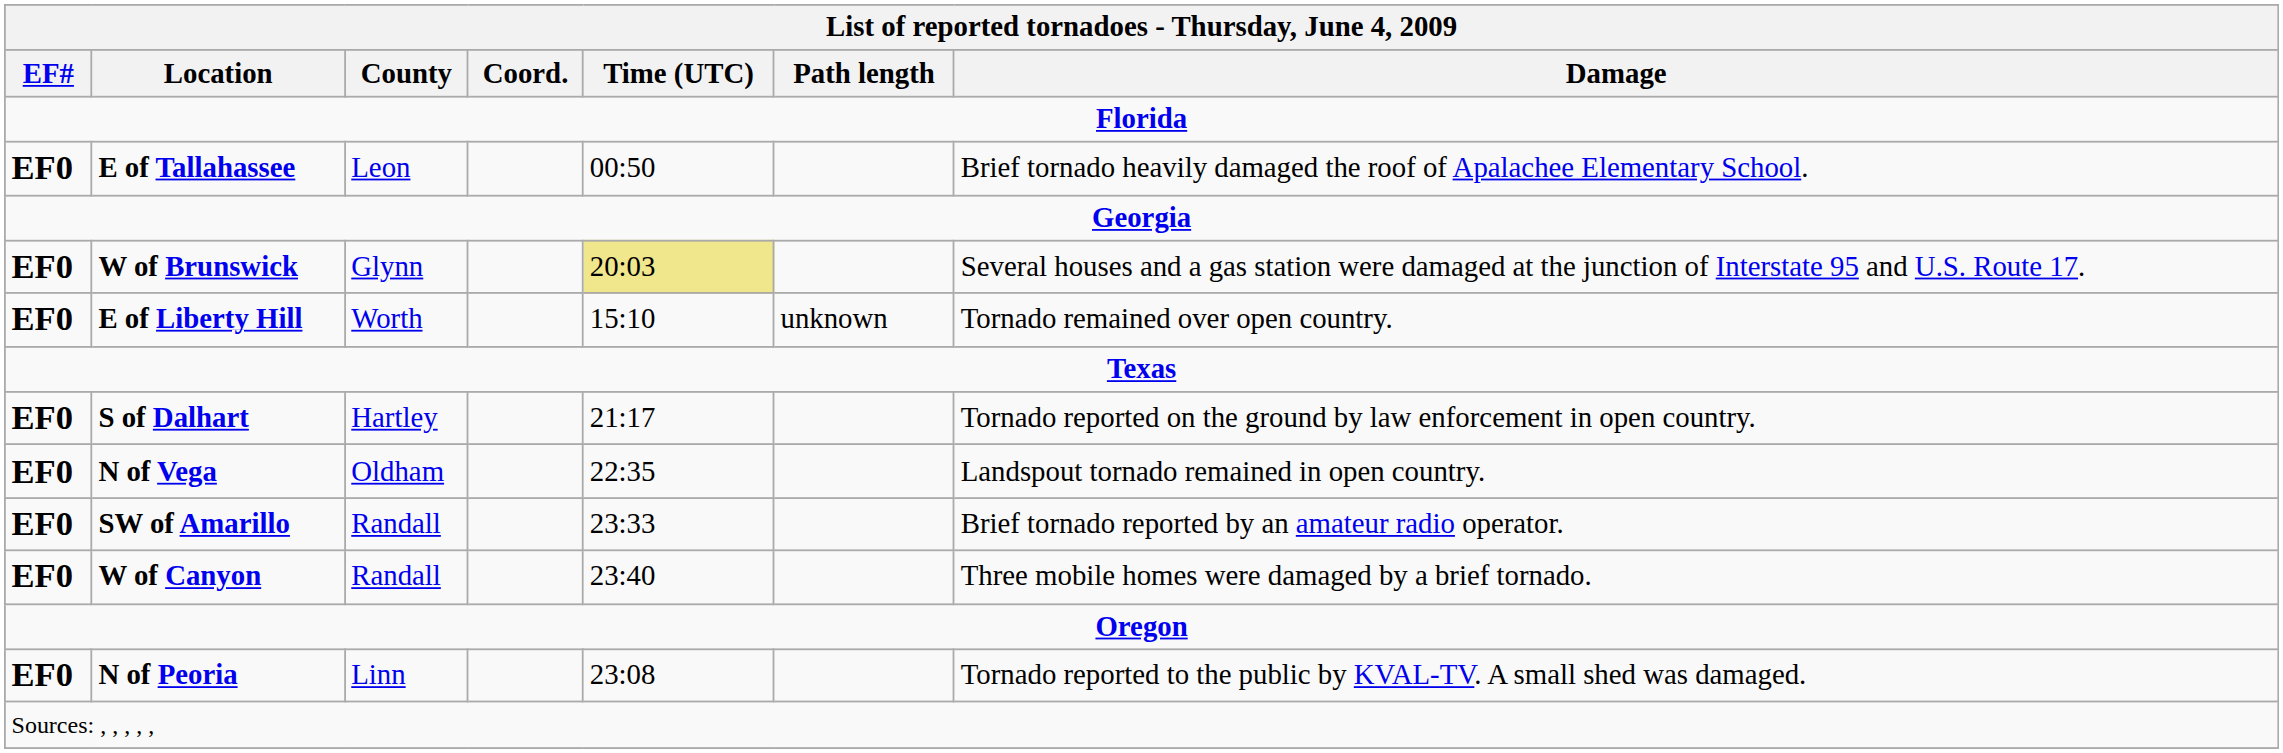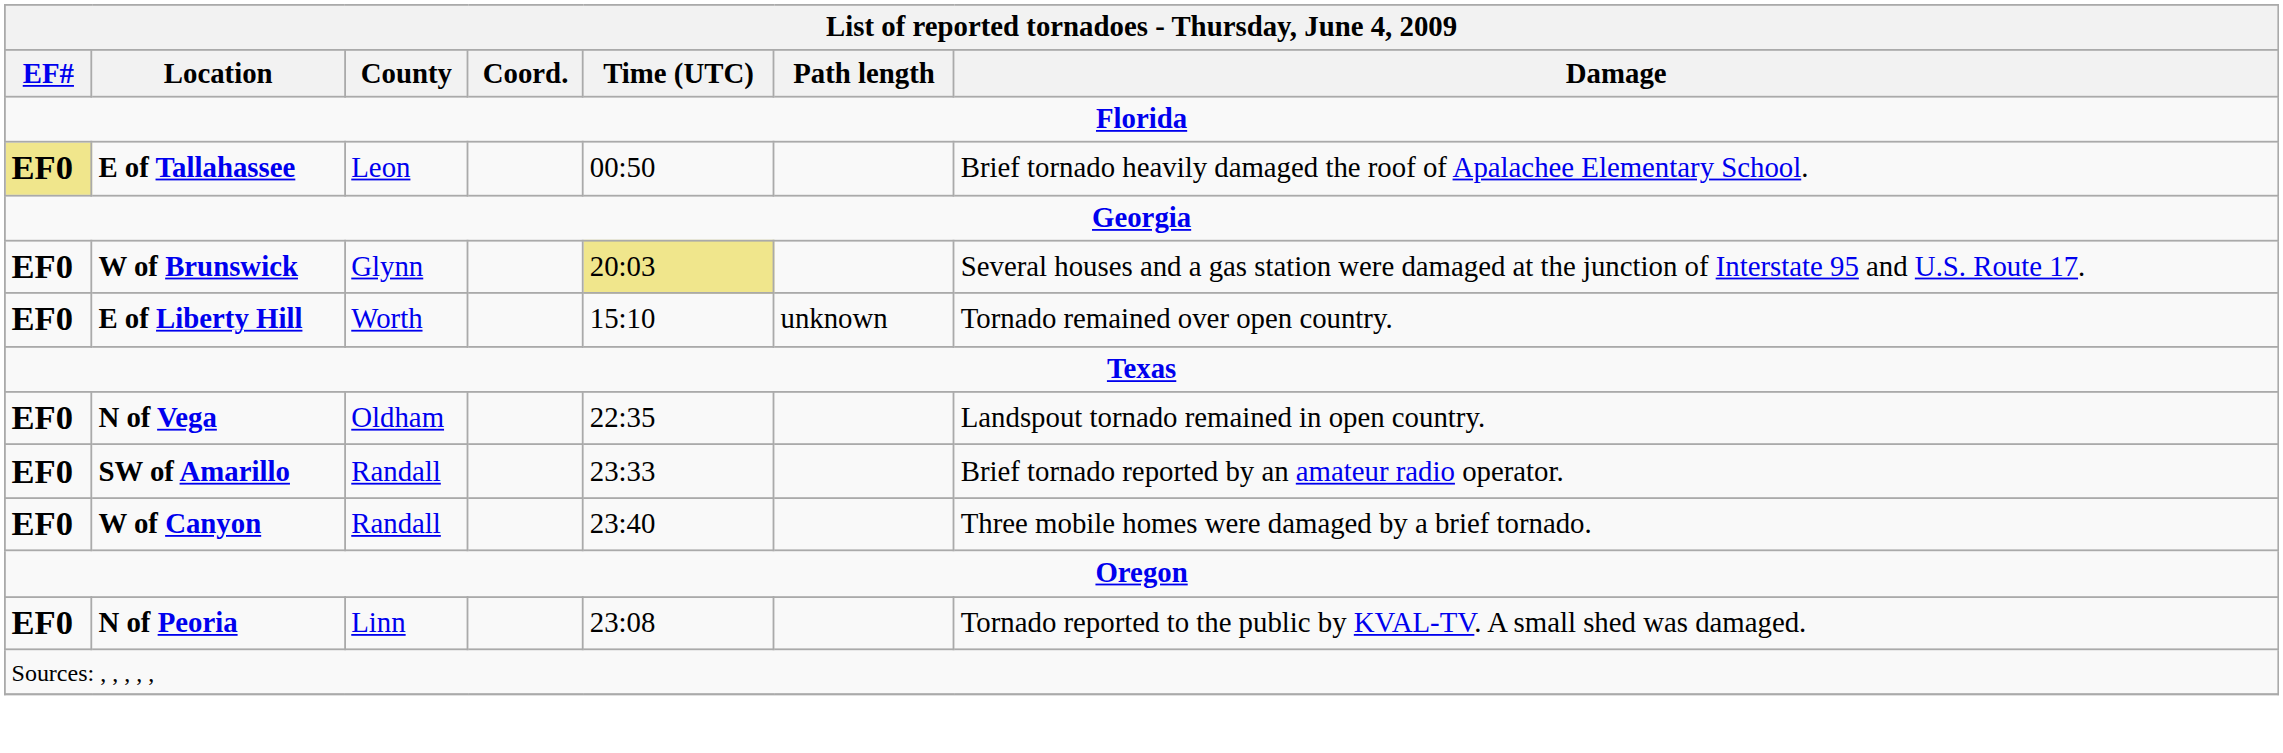E of Tallahassee | EF#: no background -> khaki background
- row: EF0 | S of Dalhart | Hartley | 21:17 | Tornado reported on the ground by law enforcement in open country.
